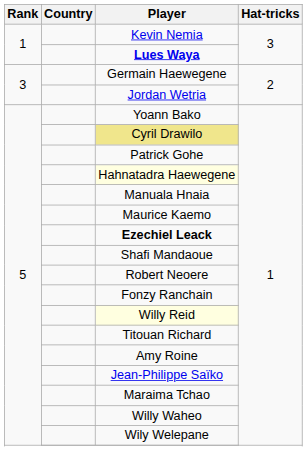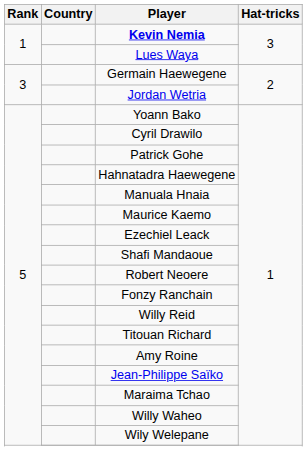Kevin Nemia | Player: normal -> bold
Lues Waya | Player: bold -> normal
Cyril Drawilo | Player: khaki background -> no background
Hahnatadra Haewegene | Player: lightyellow background -> no background
Ezechiel Leack | Player: bold -> normal
Willy Reid | Player: lightyellow background -> no background
